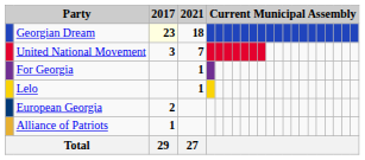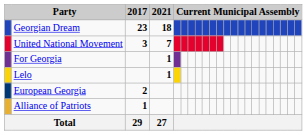Georgian Dream | 2017: lightyellow background -> no background
